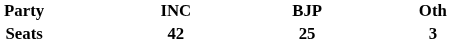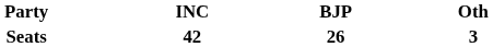Seats | BJP: 25 -> 26
